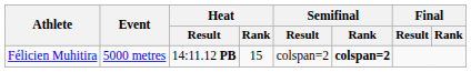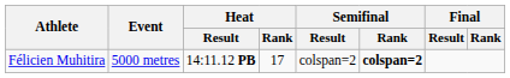Félicien Muhitira | Heat / Rank: 15 -> 17
